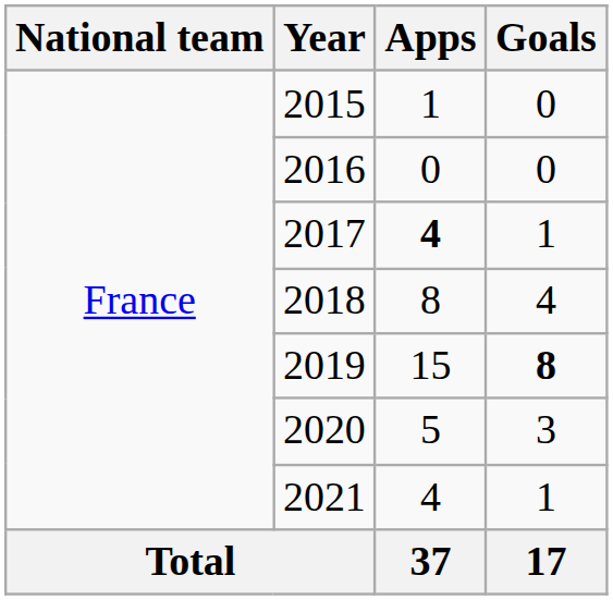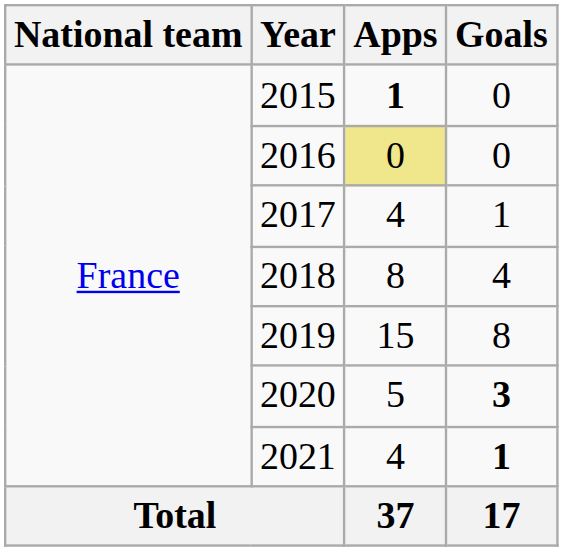2015 | Apps: normal -> bold
2016 | Apps: no background -> khaki background
2017 | Apps: bold -> normal
2019 | Goals: bold -> normal
2020 | Goals: normal -> bold
2021 | Goals: normal -> bold
